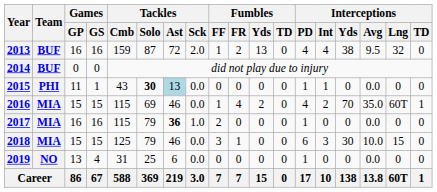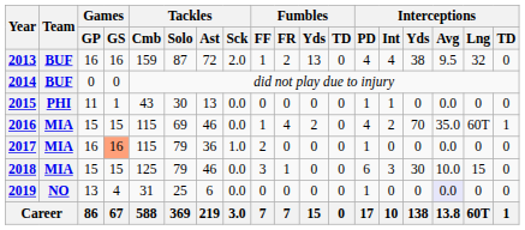2015 | Tackles / Solo: bold -> normal
2015 | Tackles / Ast: lightblue background -> no background
2017 | Games / GS: no background -> lightsalmon background
2017 | Tackles / Ast: bold -> normal
2019 | Interceptions / Avg: no background -> lavender background
